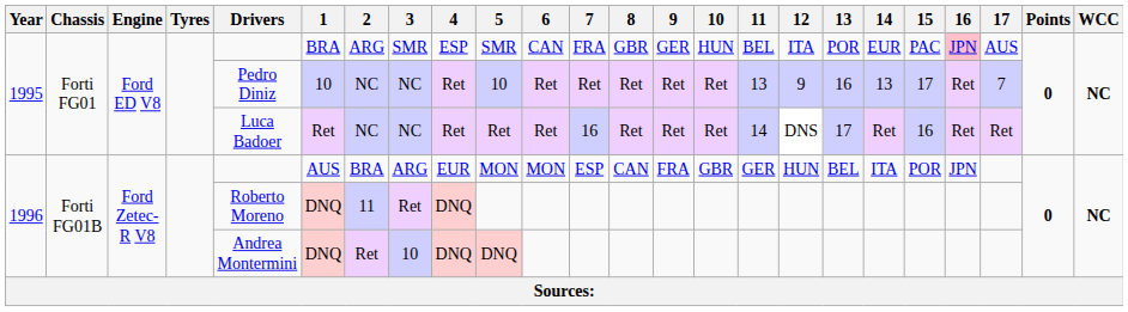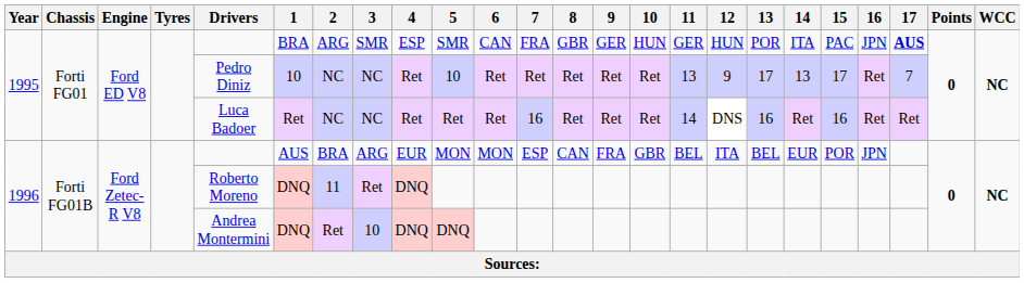row 2 | 11: BEL -> GER
row 2 | 12: ITA -> HUN
row 2 | 14: EUR -> ITA
row 2 | 16: pink background -> no background
row 2 | 17: normal -> bold
row 3 | 13: 16 -> 17
row 4 | 13: 17 -> 16
row 5 | 11: GER -> BEL
row 5 | 12: HUN -> ITA
row 5 | 14: ITA -> EUR
